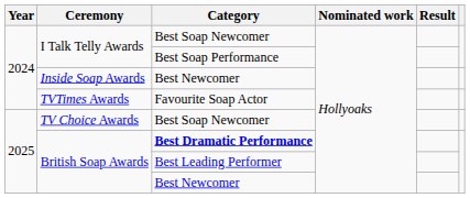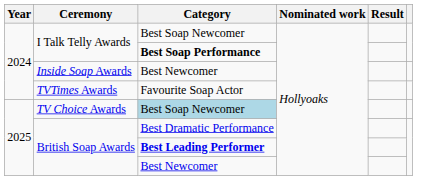Best Soap Performance | Category: normal -> bold
TV Choice Awards / Best Soap Newcomer | Category: no background -> lightblue background
Best Dramatic Performance | Category: bold -> normal
Best Leading Performer | Category: normal -> bold
